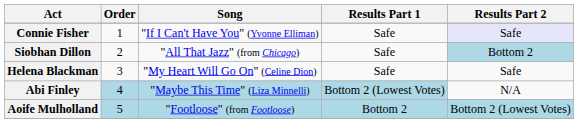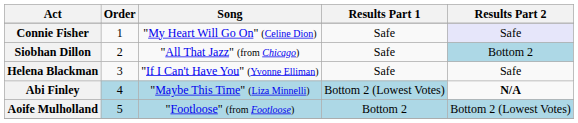Connie Fisher | Song: "If I Can't Have You" (Yvonne Elliman) -> "My Heart Will Go On" (Celine Dion)
Helena Blackman | Song: "My Heart Will Go On" (Celine Dion) -> "If I Can't Have You" (Yvonne Elliman)
Abi Finley | Results Part 2: normal -> bold
